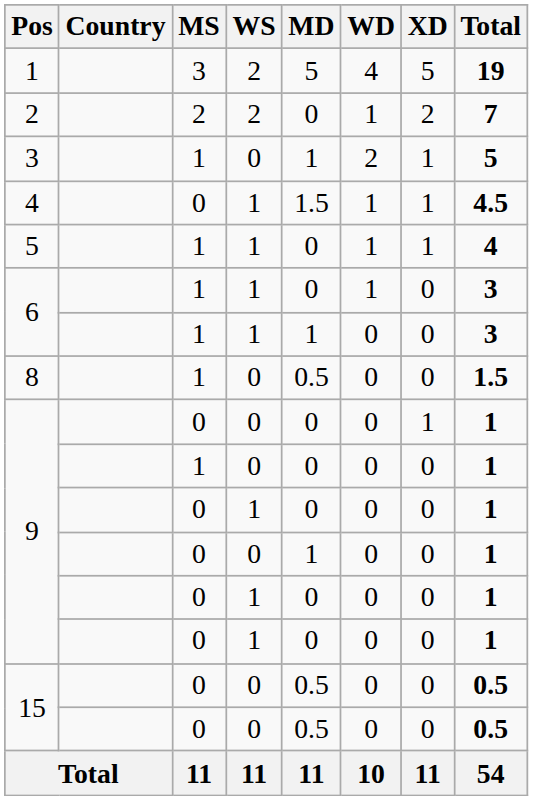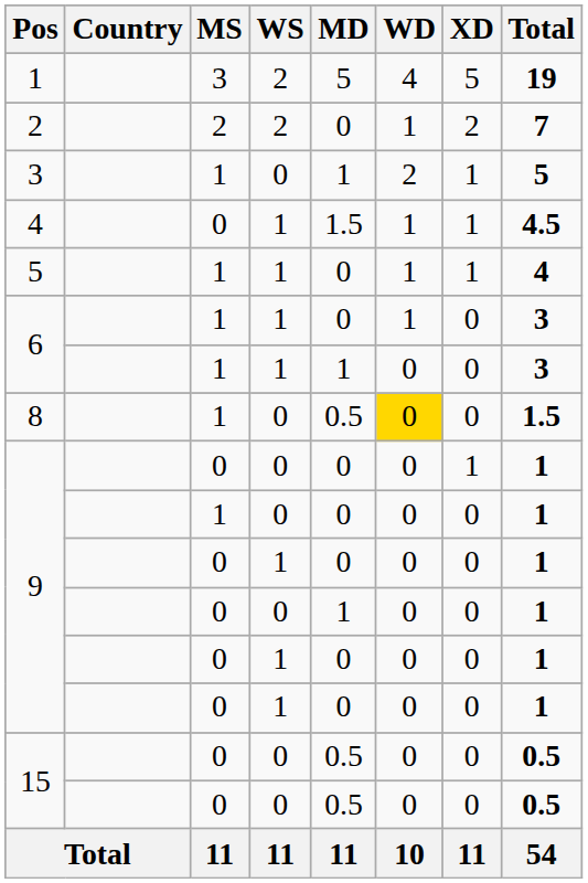8 | WD: no background -> gold background
